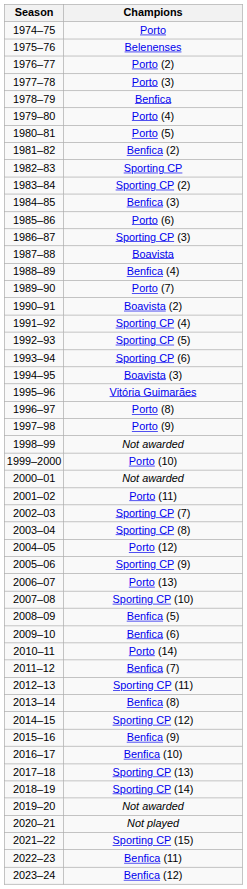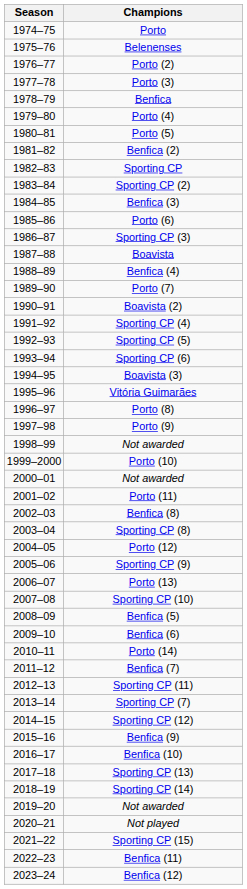row 30 | Champions: Sporting CP (7) -> Benfica (8)
row 41 | Champions: Benfica (8) -> Sporting CP (7)
